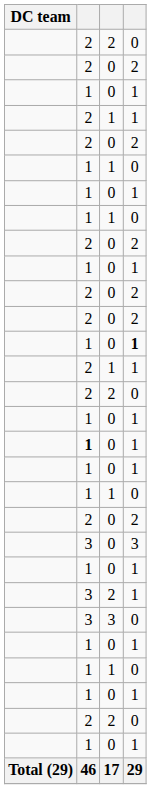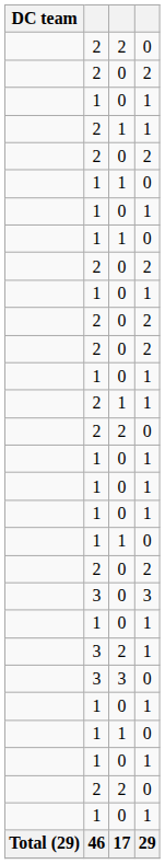row 14 | column 4: bold -> normal
row 18 | column 2: bold -> normal
